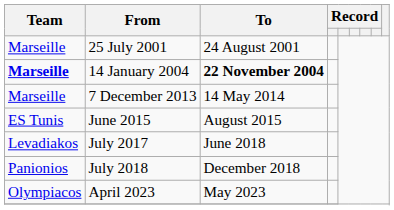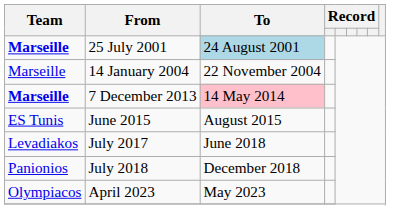25 July 2001 | Team: normal -> bold
25 July 2001 | To: no background -> lightblue background
14 January 2004 | Team: bold -> normal
14 January 2004 | To: bold -> normal
7 December 2013 | Team: normal -> bold
7 December 2013 | To: no background -> pink background
